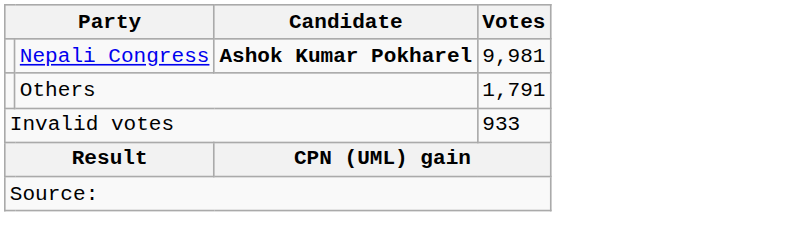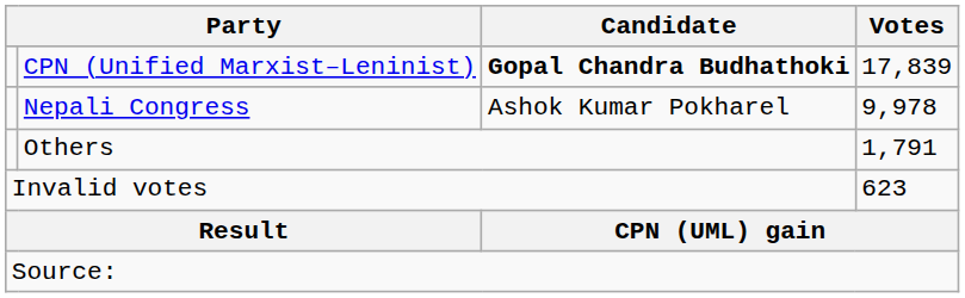+ row: CPN (Unified Marxist–Leninist) | Gopal Chandra Budhathoki | 17,839
Nepali Congress | Candidate: bold -> normal
Nepali Congress | Votes: 9,981 -> 9,978
Invalid votes | Votes: 933 -> 623
